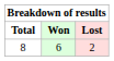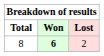8 | Won: normal -> bold
